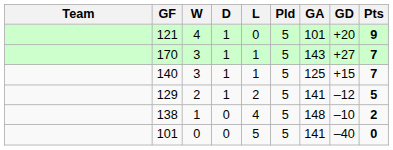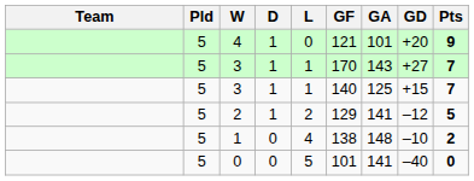columns swapped: Pld <-> GF
